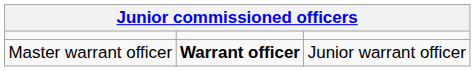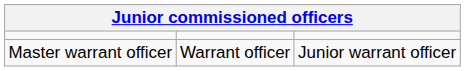Master warrant officer | column 2: bold -> normal
